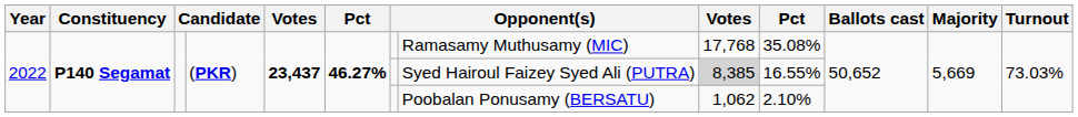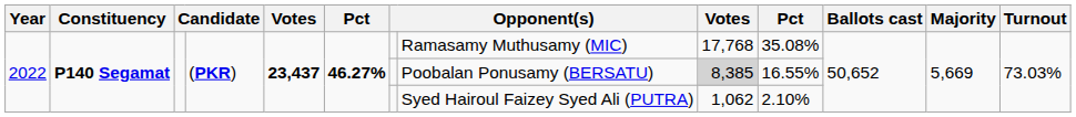row 3 | column 8: Syed Hairoul Faizey Syed Ali (PUTRA) -> Poobalan Ponusamy (BERSATU)
row 4 | column 8: Poobalan Ponusamy (BERSATU) -> Syed Hairoul Faizey Syed Ali (PUTRA)
